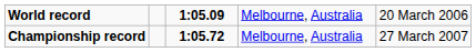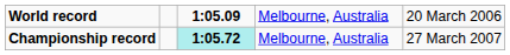Championship record | column 3: no background -> paleturquoise background
